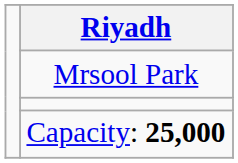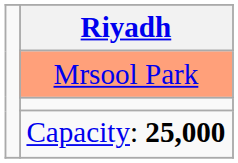Mrsool Park | Riyadh: no background -> lightsalmon background
